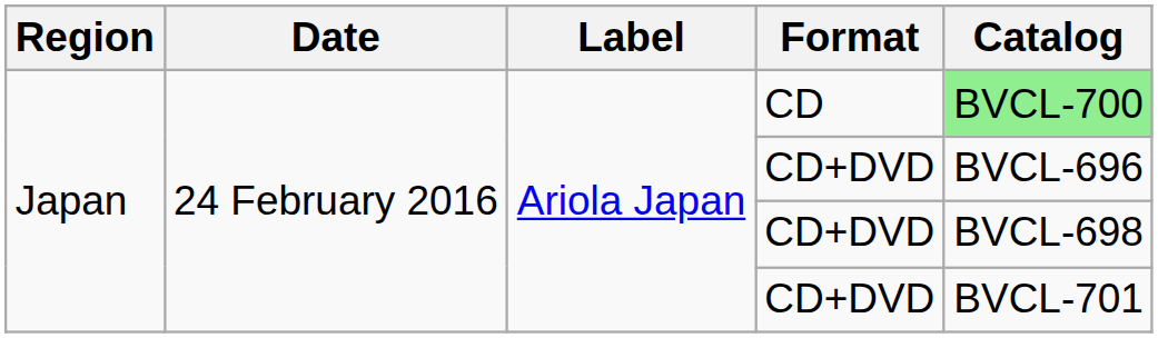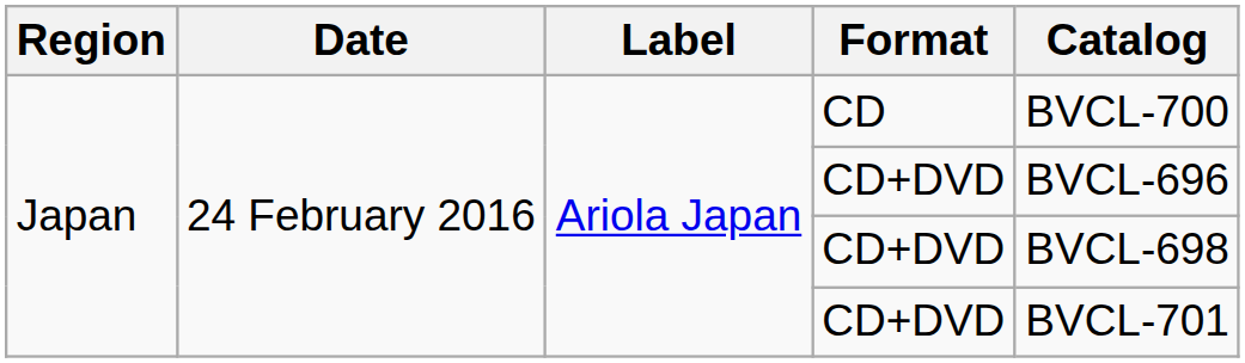CD | Catalog: lightgreen background -> no background
